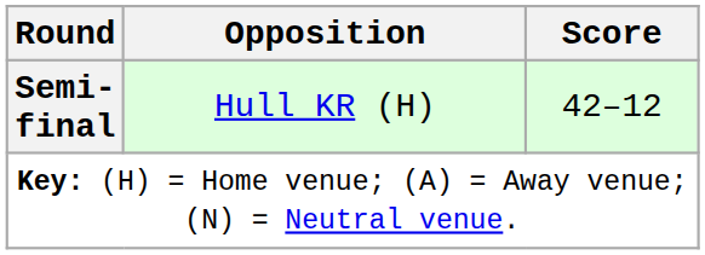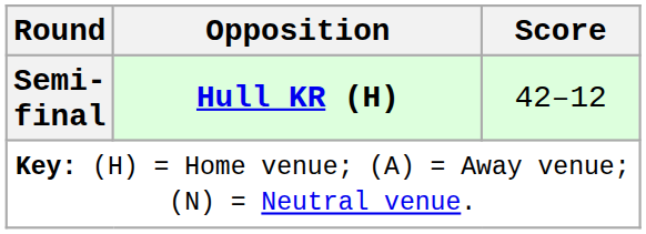Semi-final | Opposition: normal -> bold
